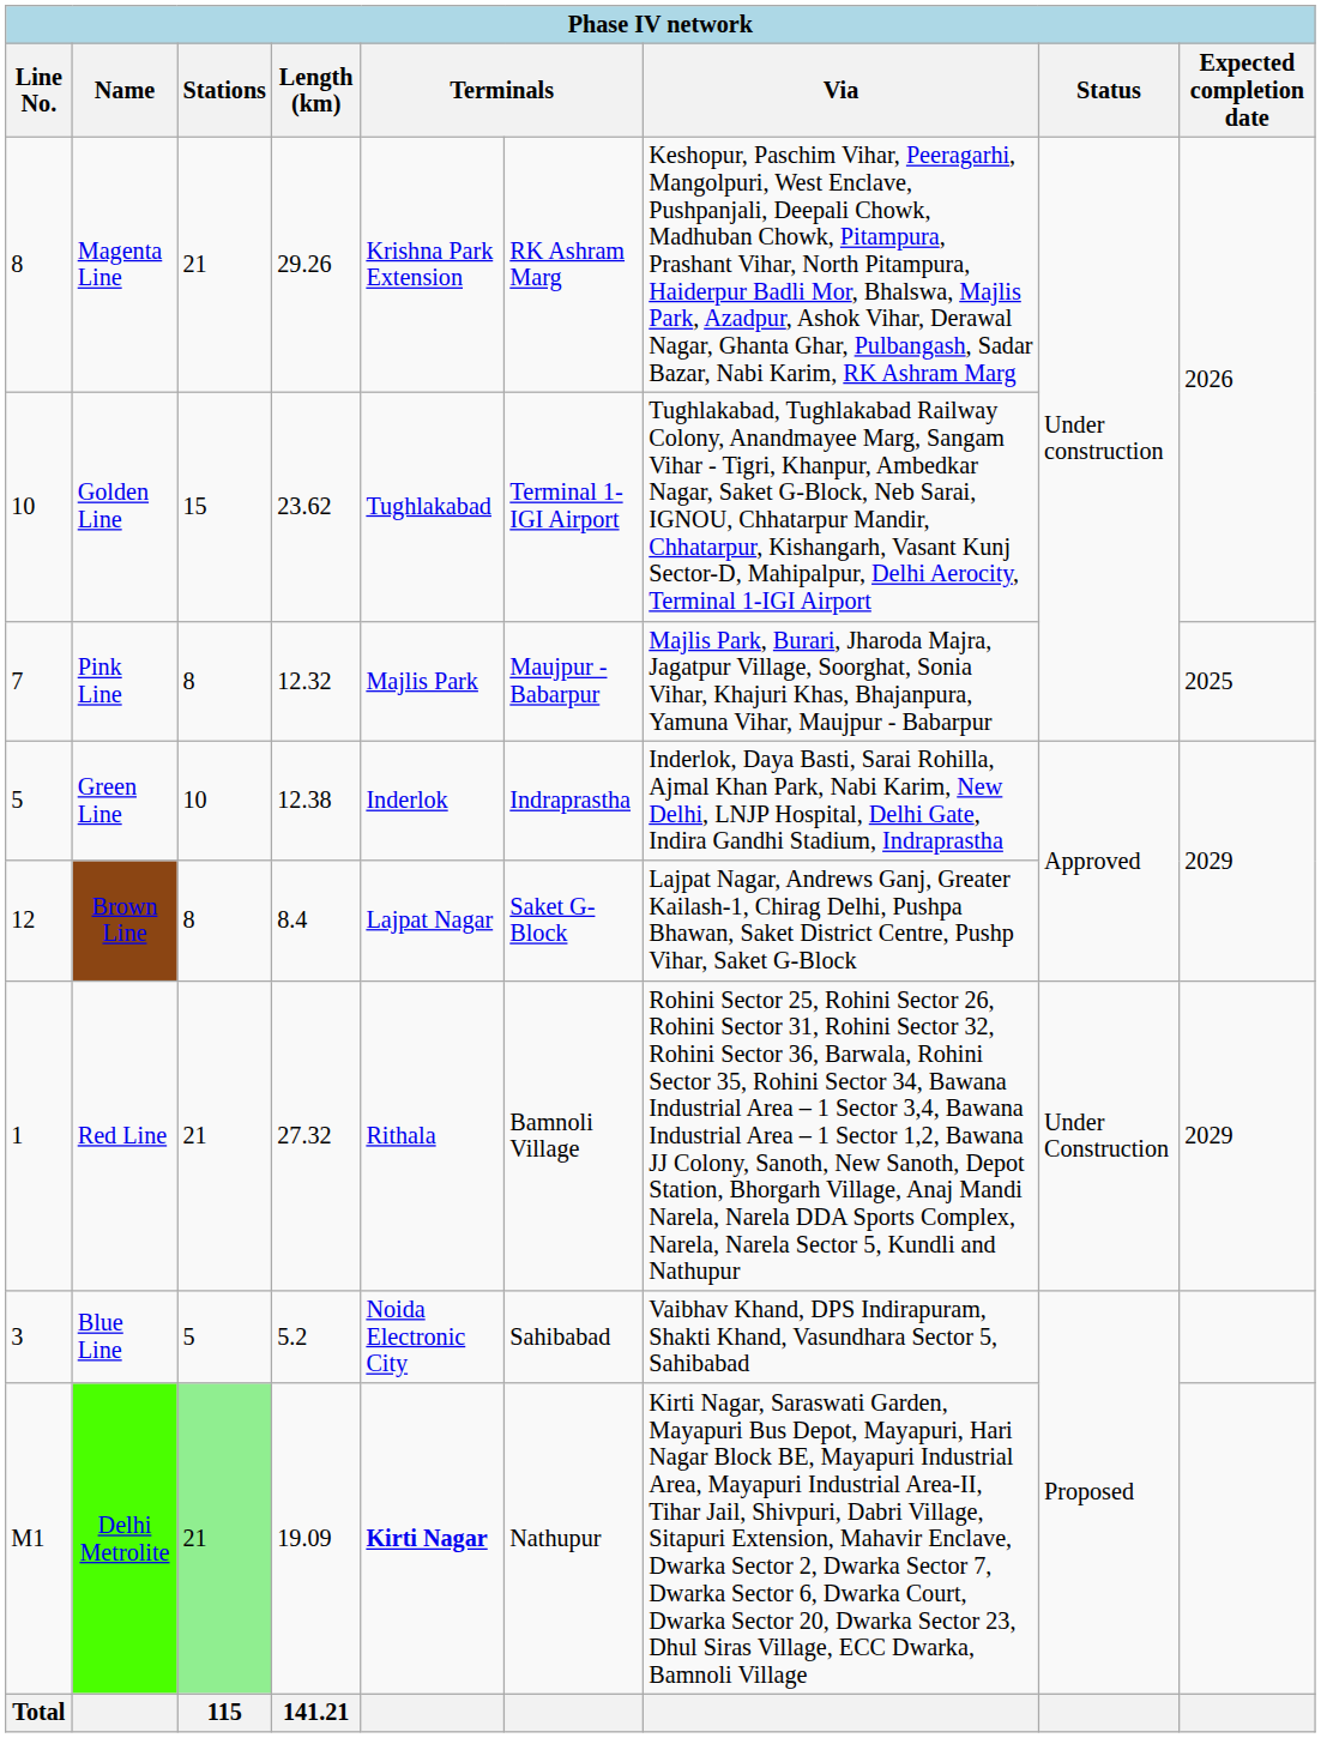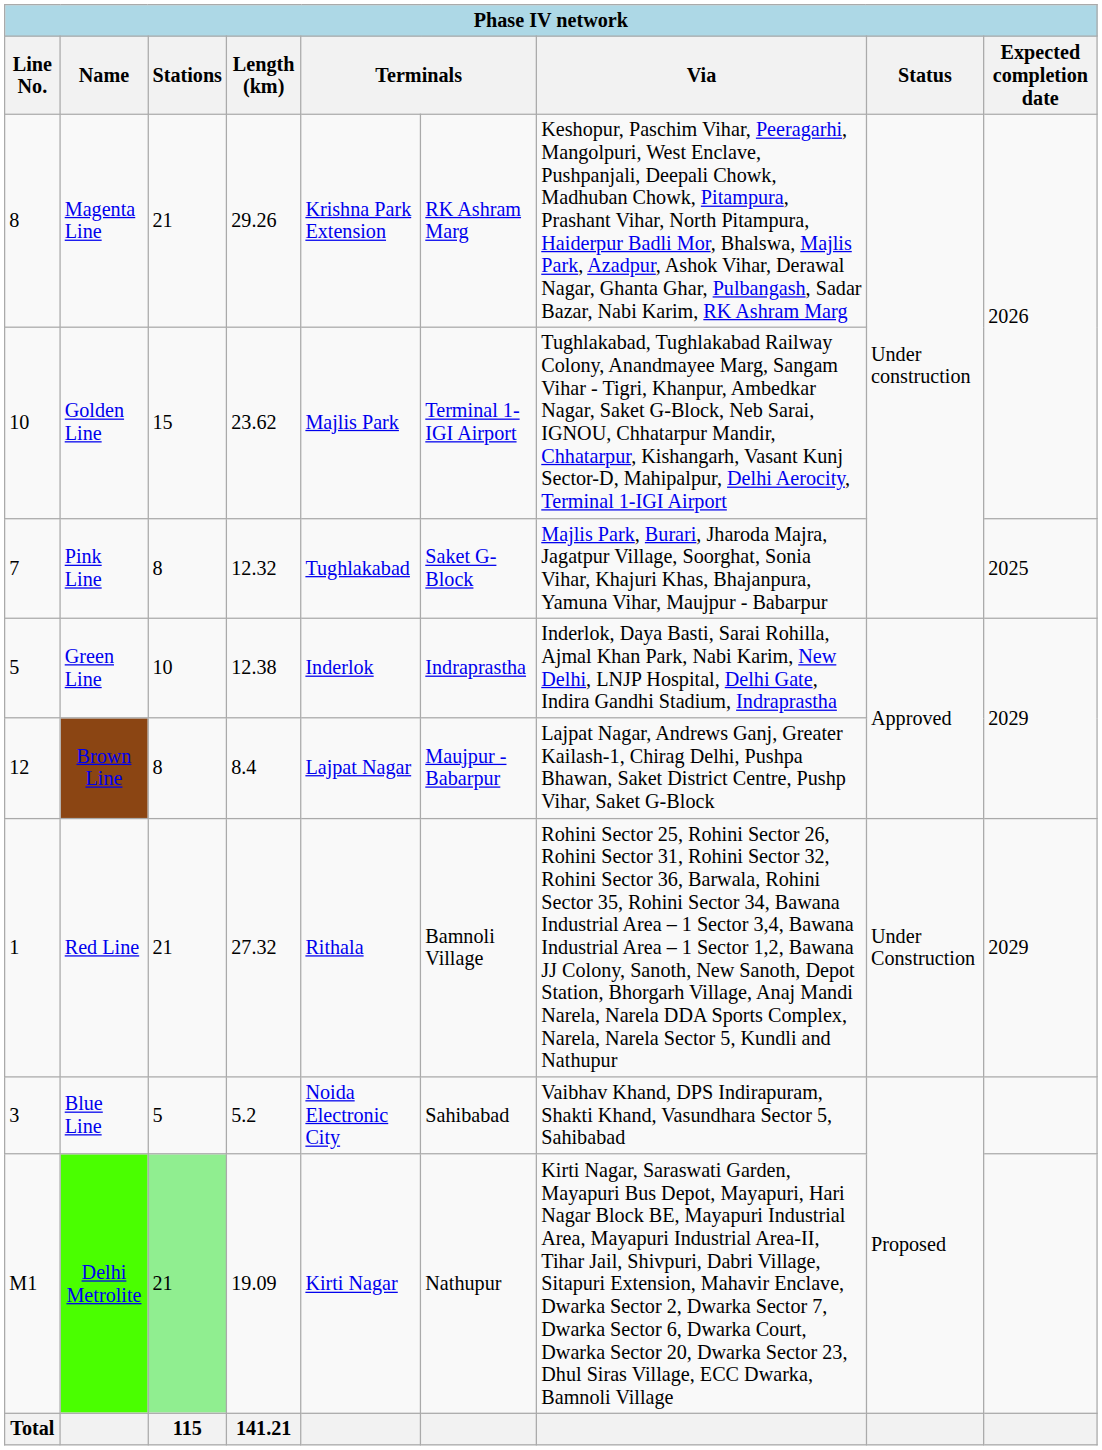Golden Line | column 5: Tughlakabad -> Majlis Park
Pink Line | column 5: Majlis Park -> Tughlakabad
Pink Line | column 6: Maujpur - Babarpur -> Saket G-Block
Brown Line | column 6: Saket G-Block -> Maujpur - Babarpur
Delhi Metrolite | column 5: bold -> normal
